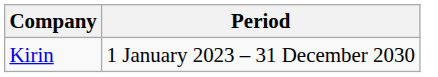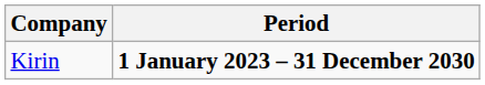Kirin | Period: normal -> bold
